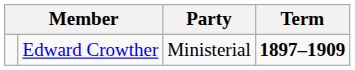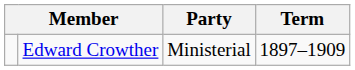Edward Crowther | Term: bold -> normal
